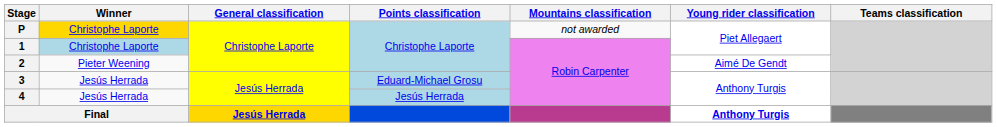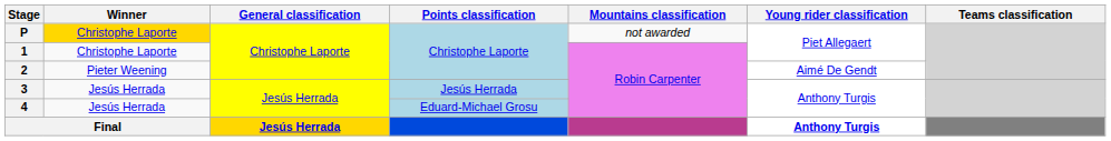1 | Winner: lightblue background -> no background
3 | Points classification: Eduard-Michael Grosu -> Jesús Herrada
4 | Points classification: Jesús Herrada -> Eduard-Michael Grosu
